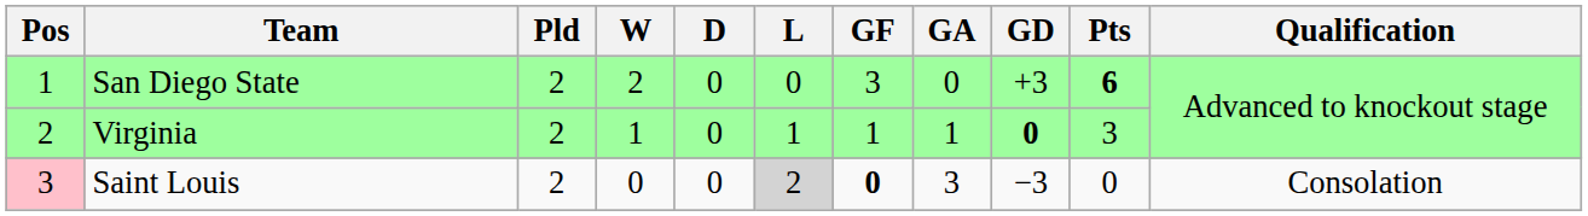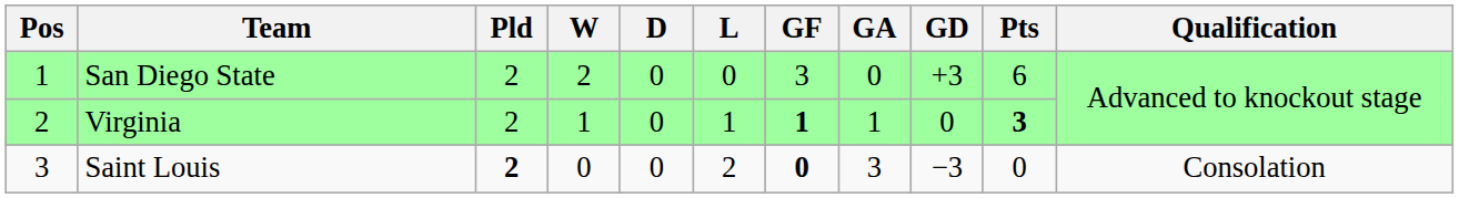San Diego State | Pts: bold -> normal
Virginia | GF: normal -> bold
Virginia | GD: bold -> normal
Virginia | Pts: normal -> bold
Saint Louis | Pos: pink background -> no background
Saint Louis | Pld: normal -> bold
Saint Louis | L: lightgrey background -> no background
